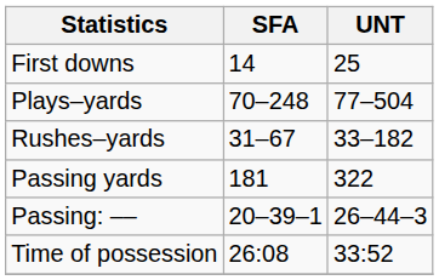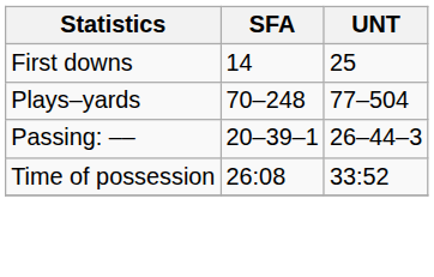- row: Rushes–yards | 31–67 | 33–182
- row: Passing yards | 181 | 322
